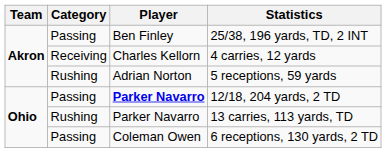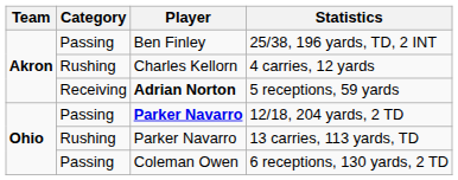4 carries, 12 yards | Category: Receiving -> Rushing
5 receptions, 59 yards | Category: Rushing -> Receiving
5 receptions, 59 yards | Player: normal -> bold
